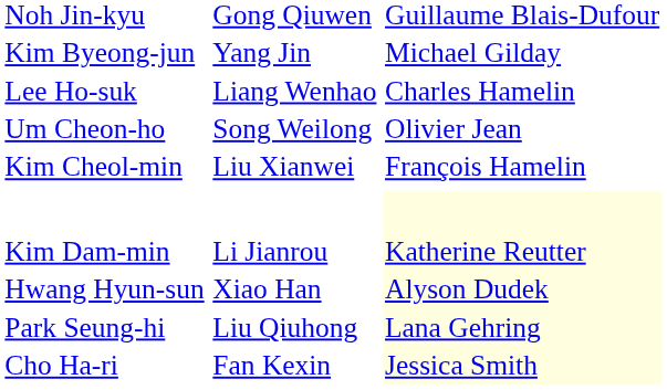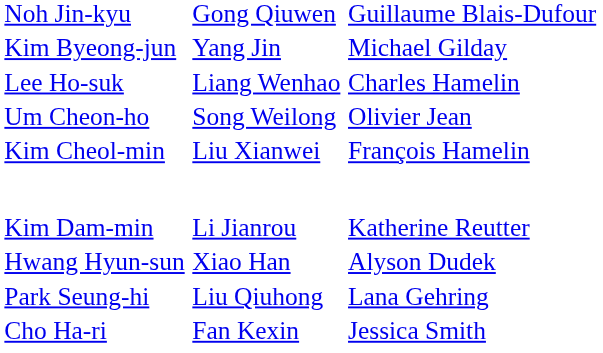Kim Dam-min Hwang Hyun-sun Park Seung-hi Cho Ha-ri | column 3: lightyellow background -> no background
